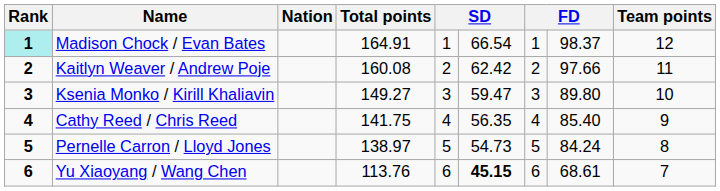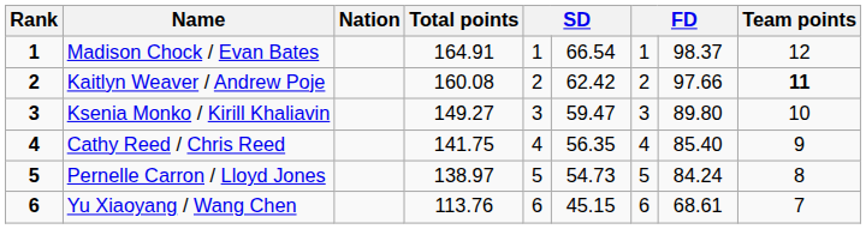Madison Chock / Evan Bates | Rank: paleturquoise background -> no background
Kaitlyn Weaver / Andrew Poje | Team points: normal -> bold
Yu Xiaoyang / Wang Chen | column 6: bold -> normal
